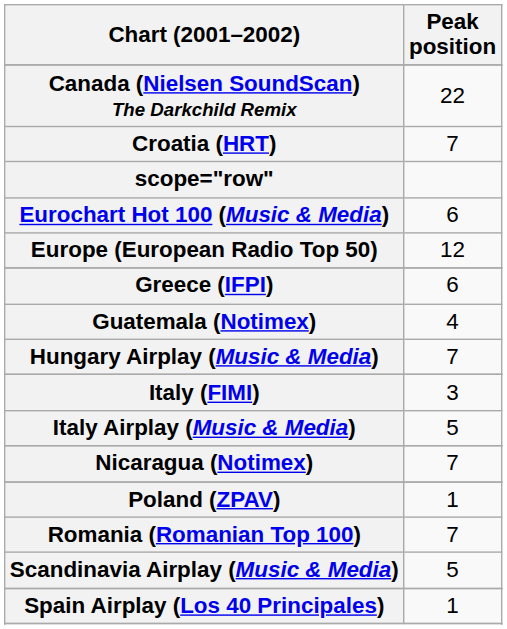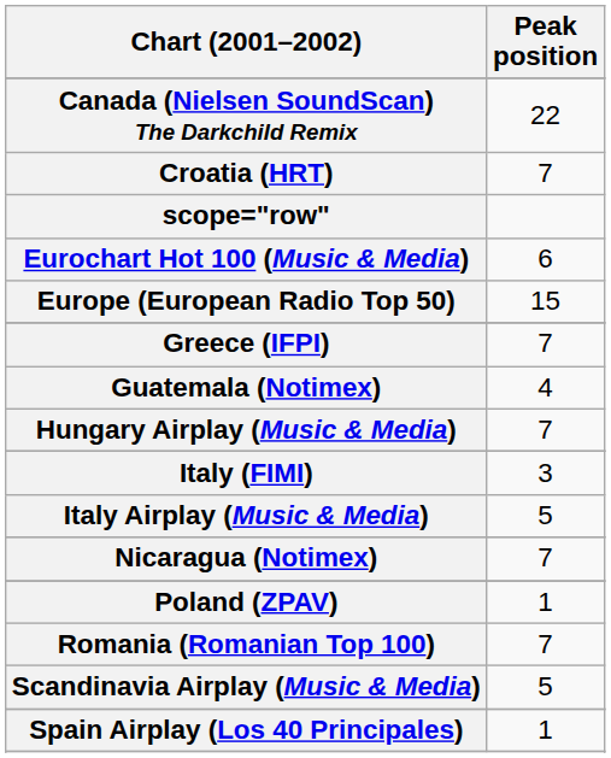Europe (European Radio Top 50) | Peak position: 12 -> 15
Greece (IFPI) | Peak position: 6 -> 7
